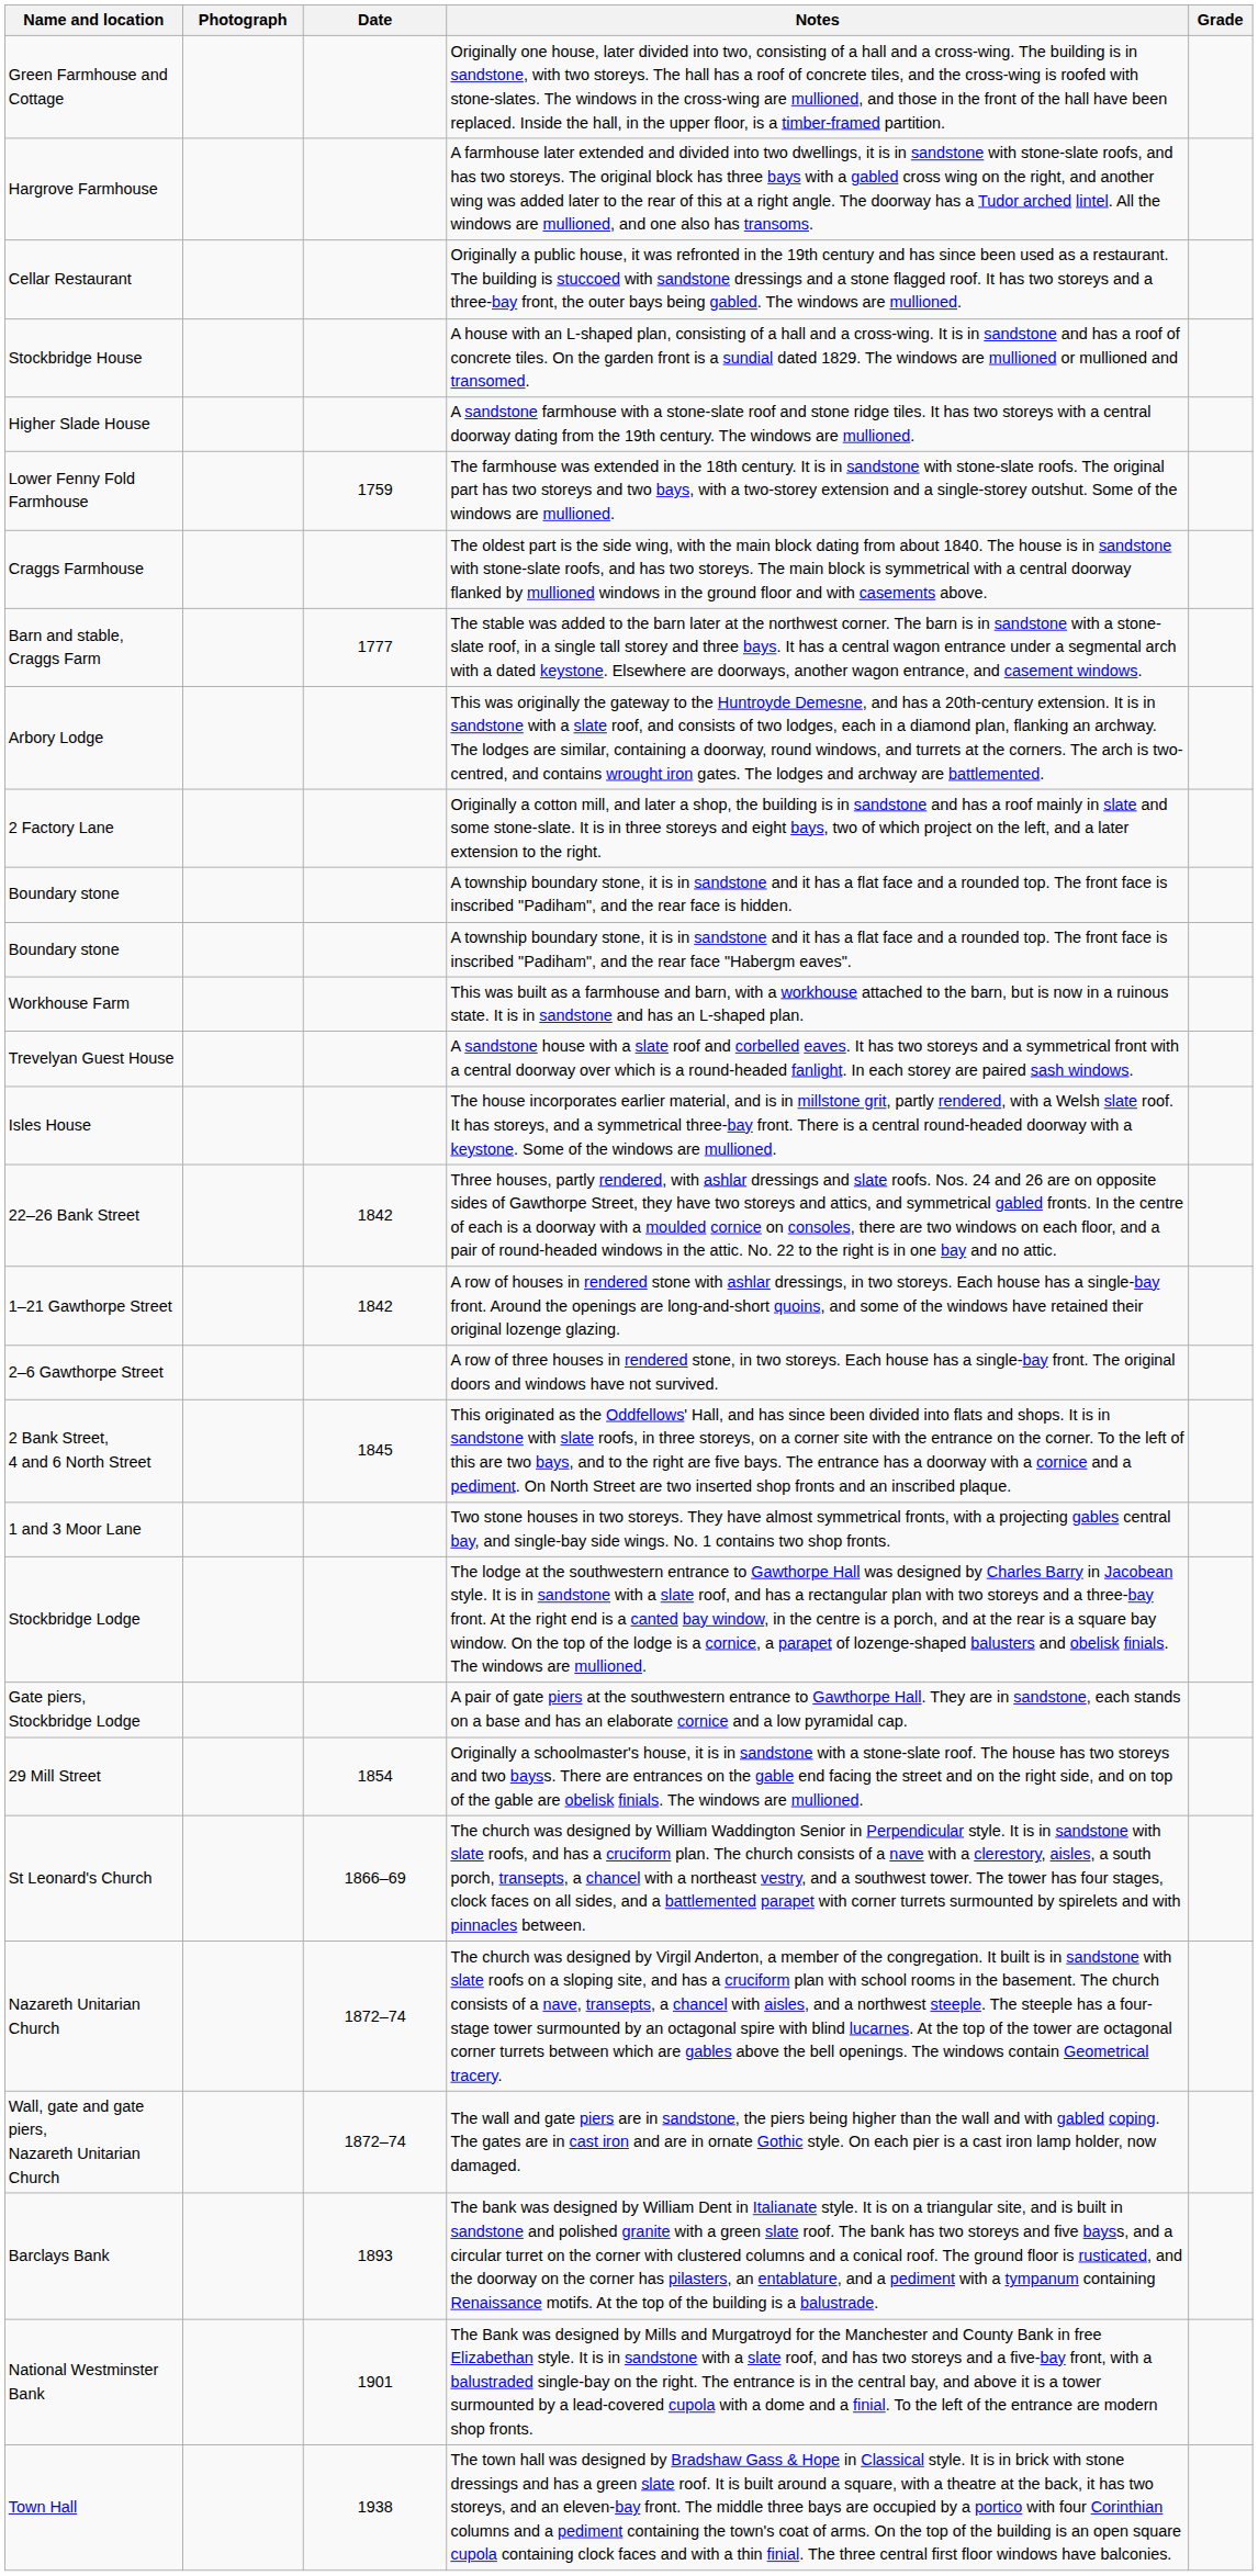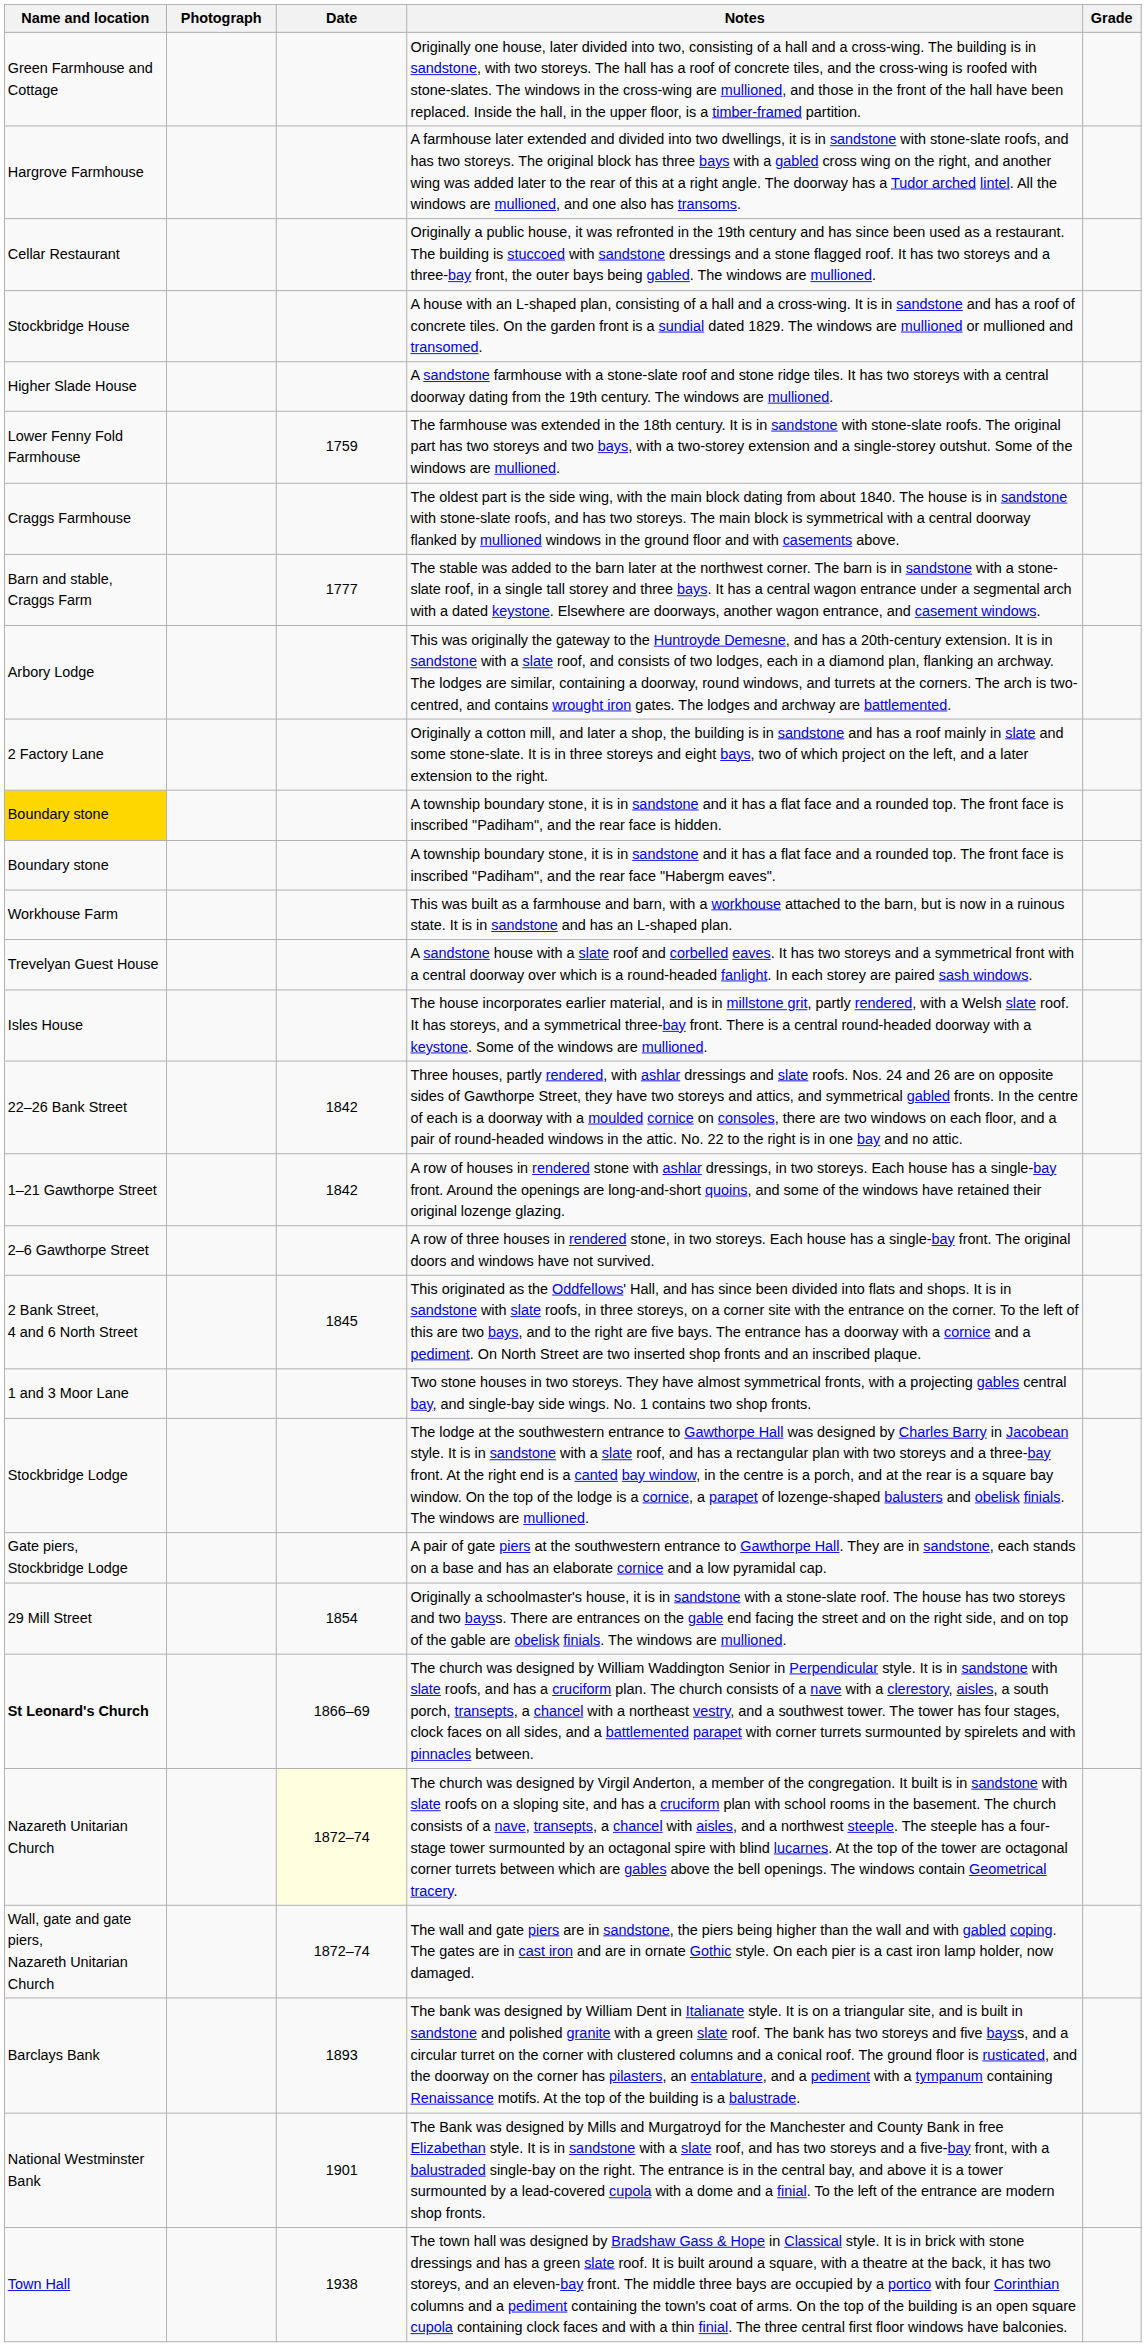row 12 | Name and location: no background -> gold background
row 25 | Name and location: normal -> bold
row 26 | Date: no background -> lightyellow background
